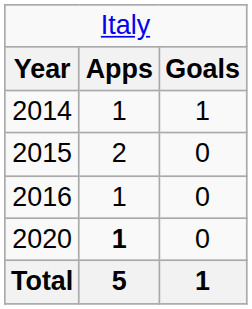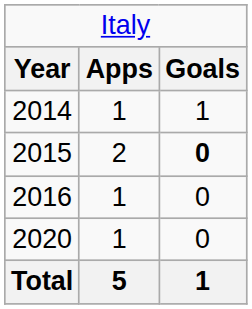2015 | column 3: normal -> bold
2020 | column 2: bold -> normal
